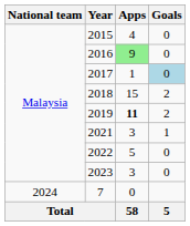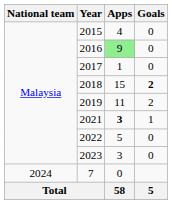2017 | Goals: lightblue background -> no background
2018 | Goals: normal -> bold
2019 | Apps: bold -> normal
2021 | Apps: normal -> bold
